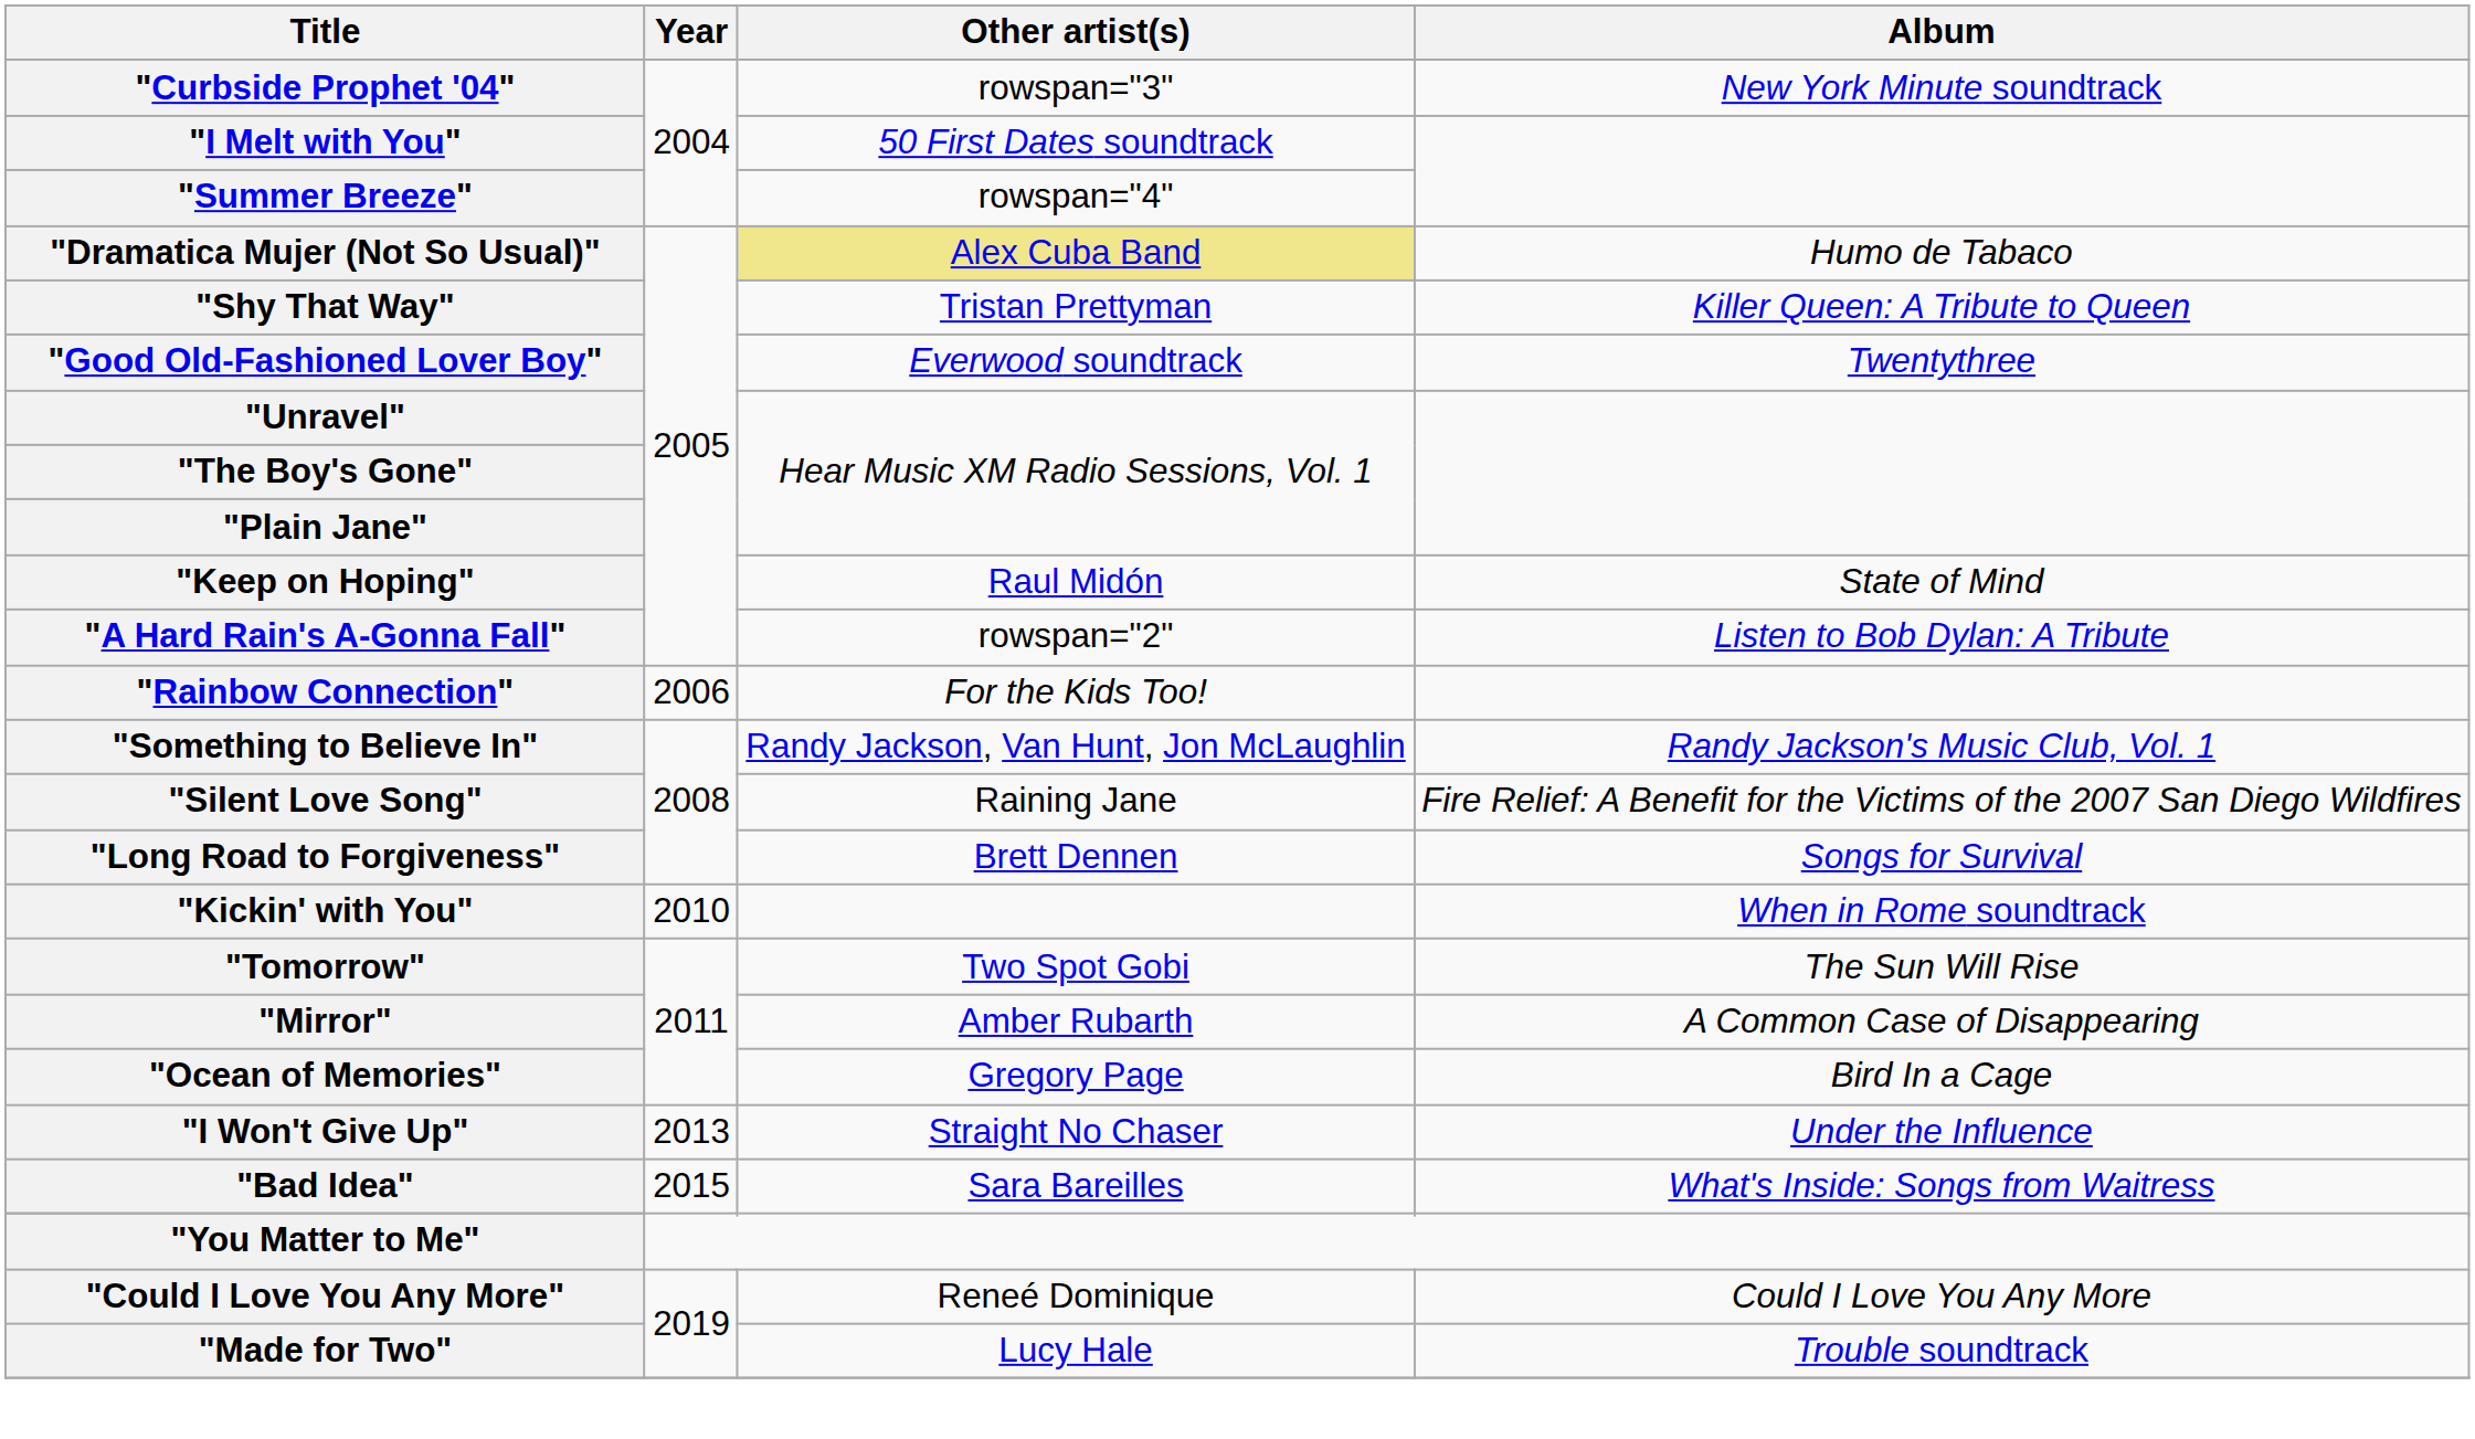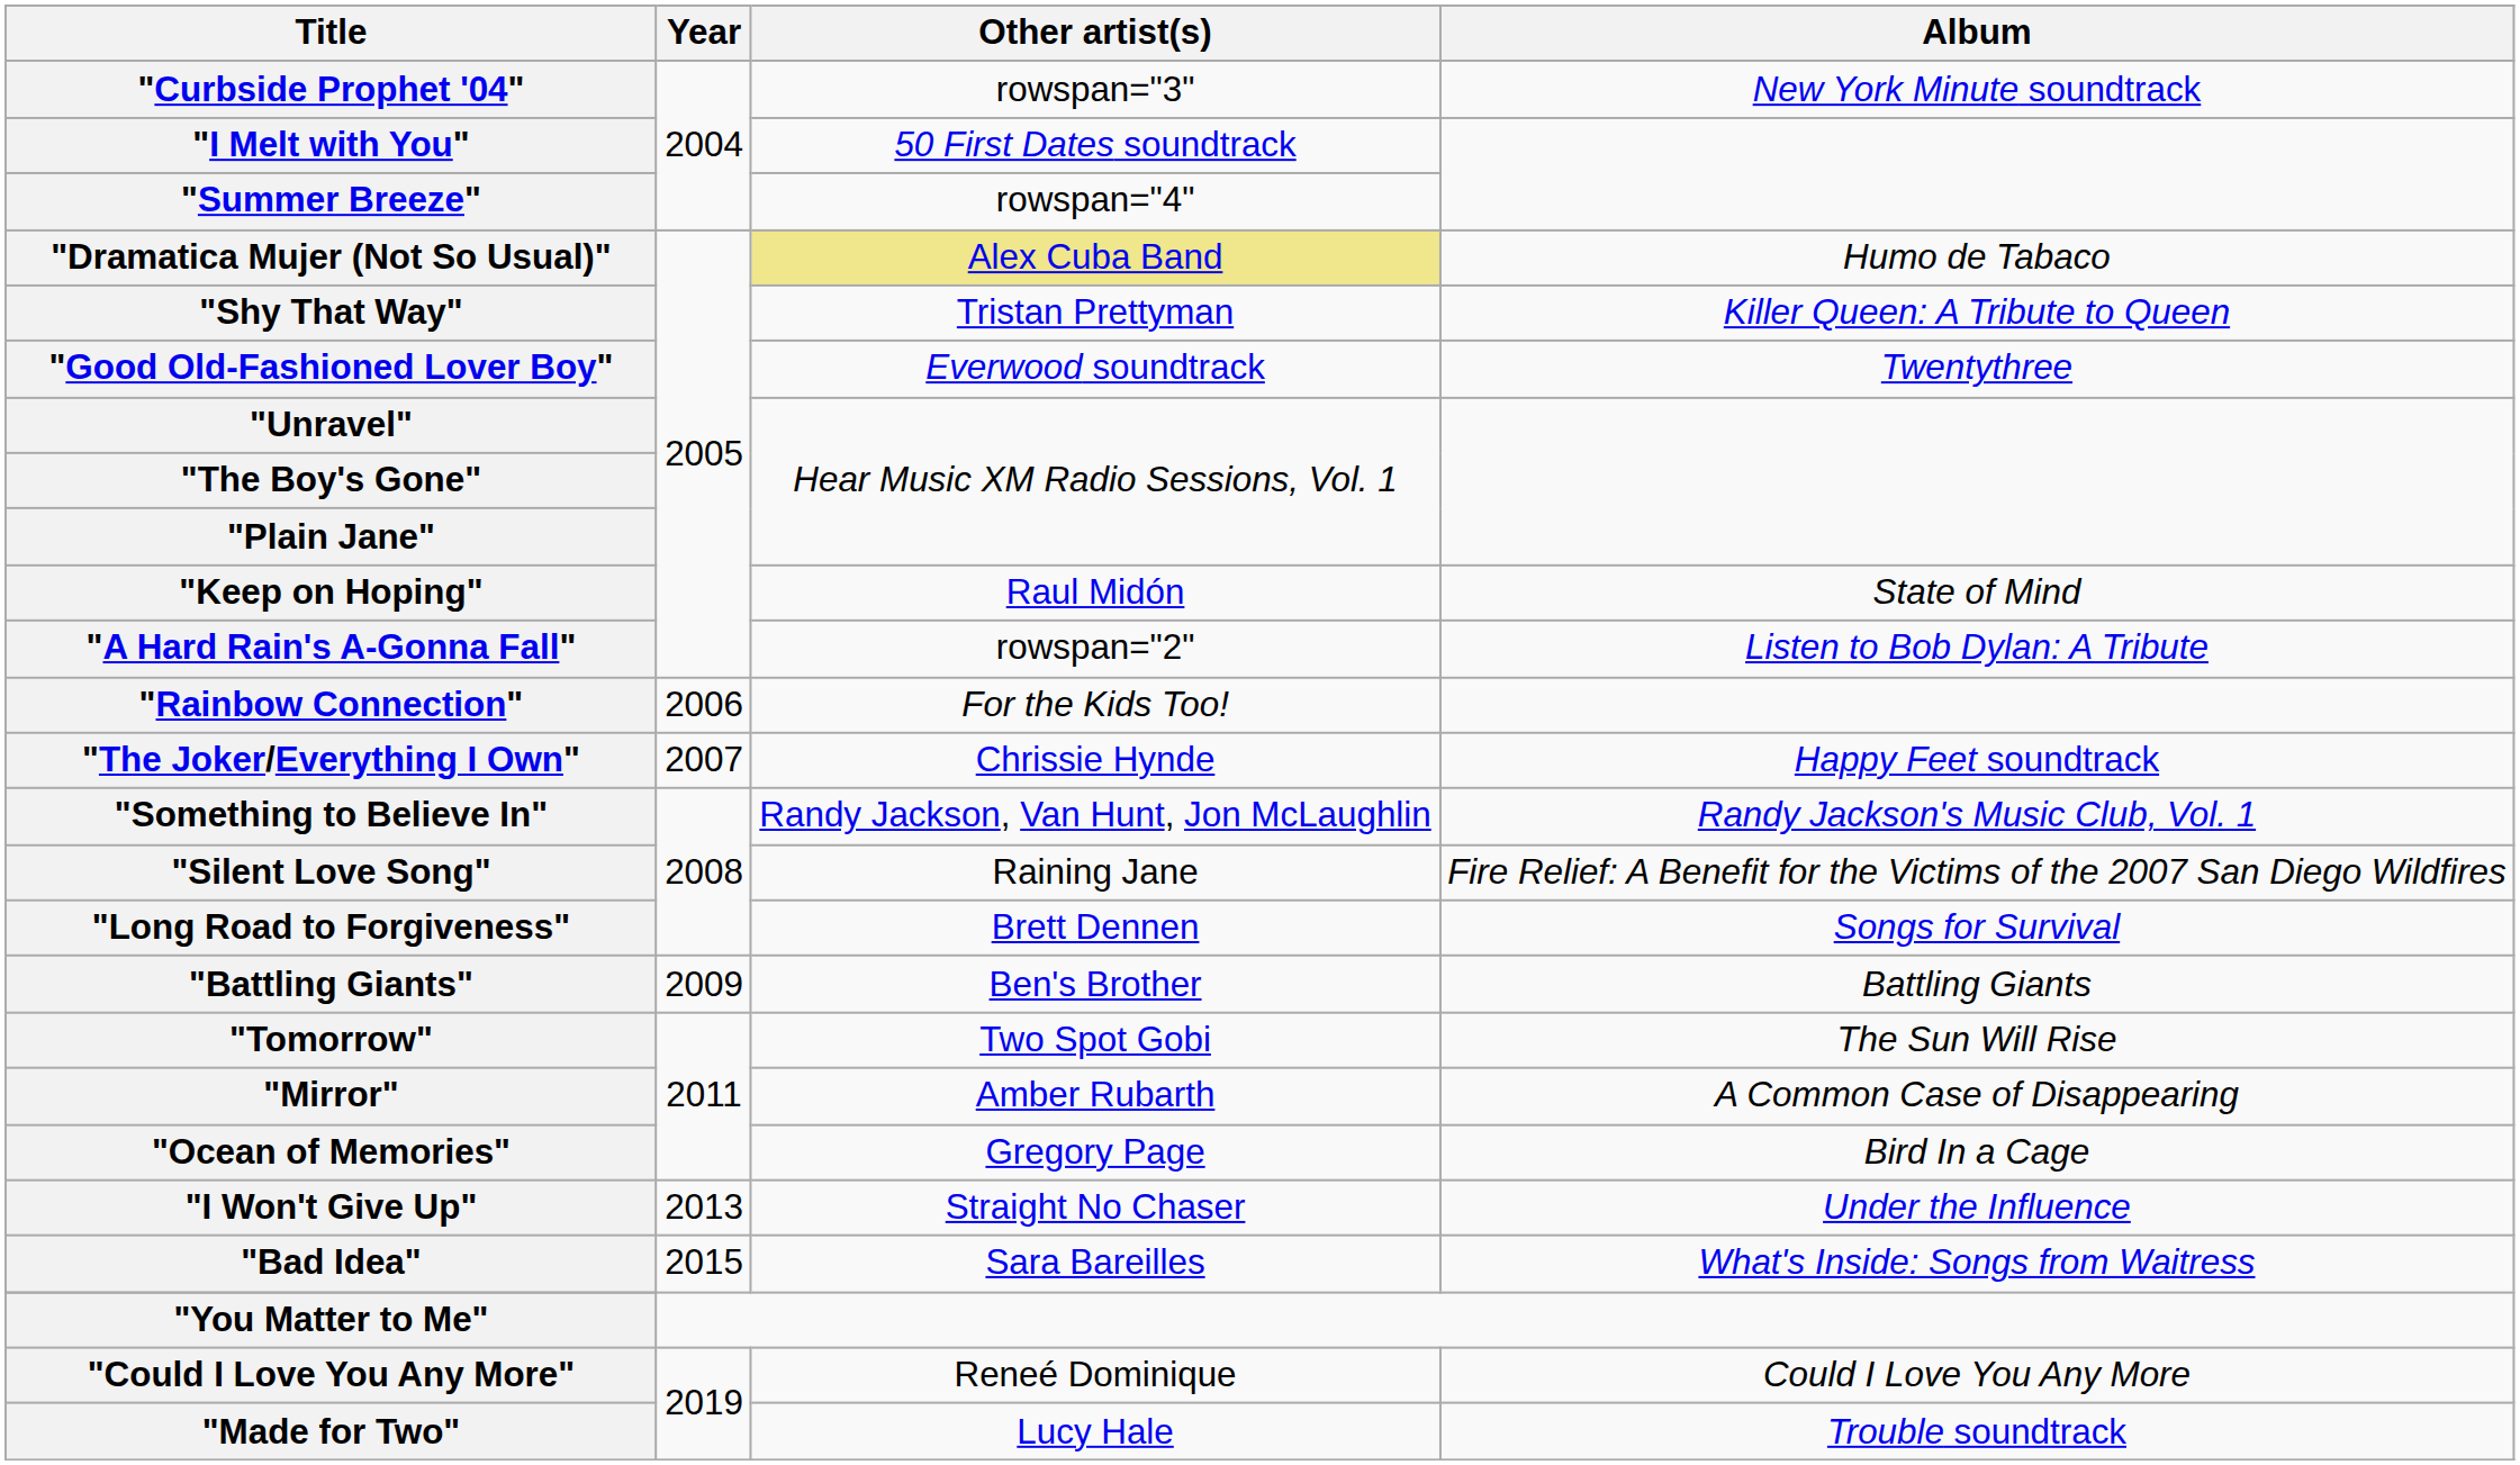+ row: "The Joker/Everything I Own" | 2007 | Chrissie Hynde | Happy Feet soundtrack
+ row: "Battling Giants" | 2009 | Ben's Brother | Battling Giants
- row: "Kickin' with You" | 2010 | When in Rome soundtrack
